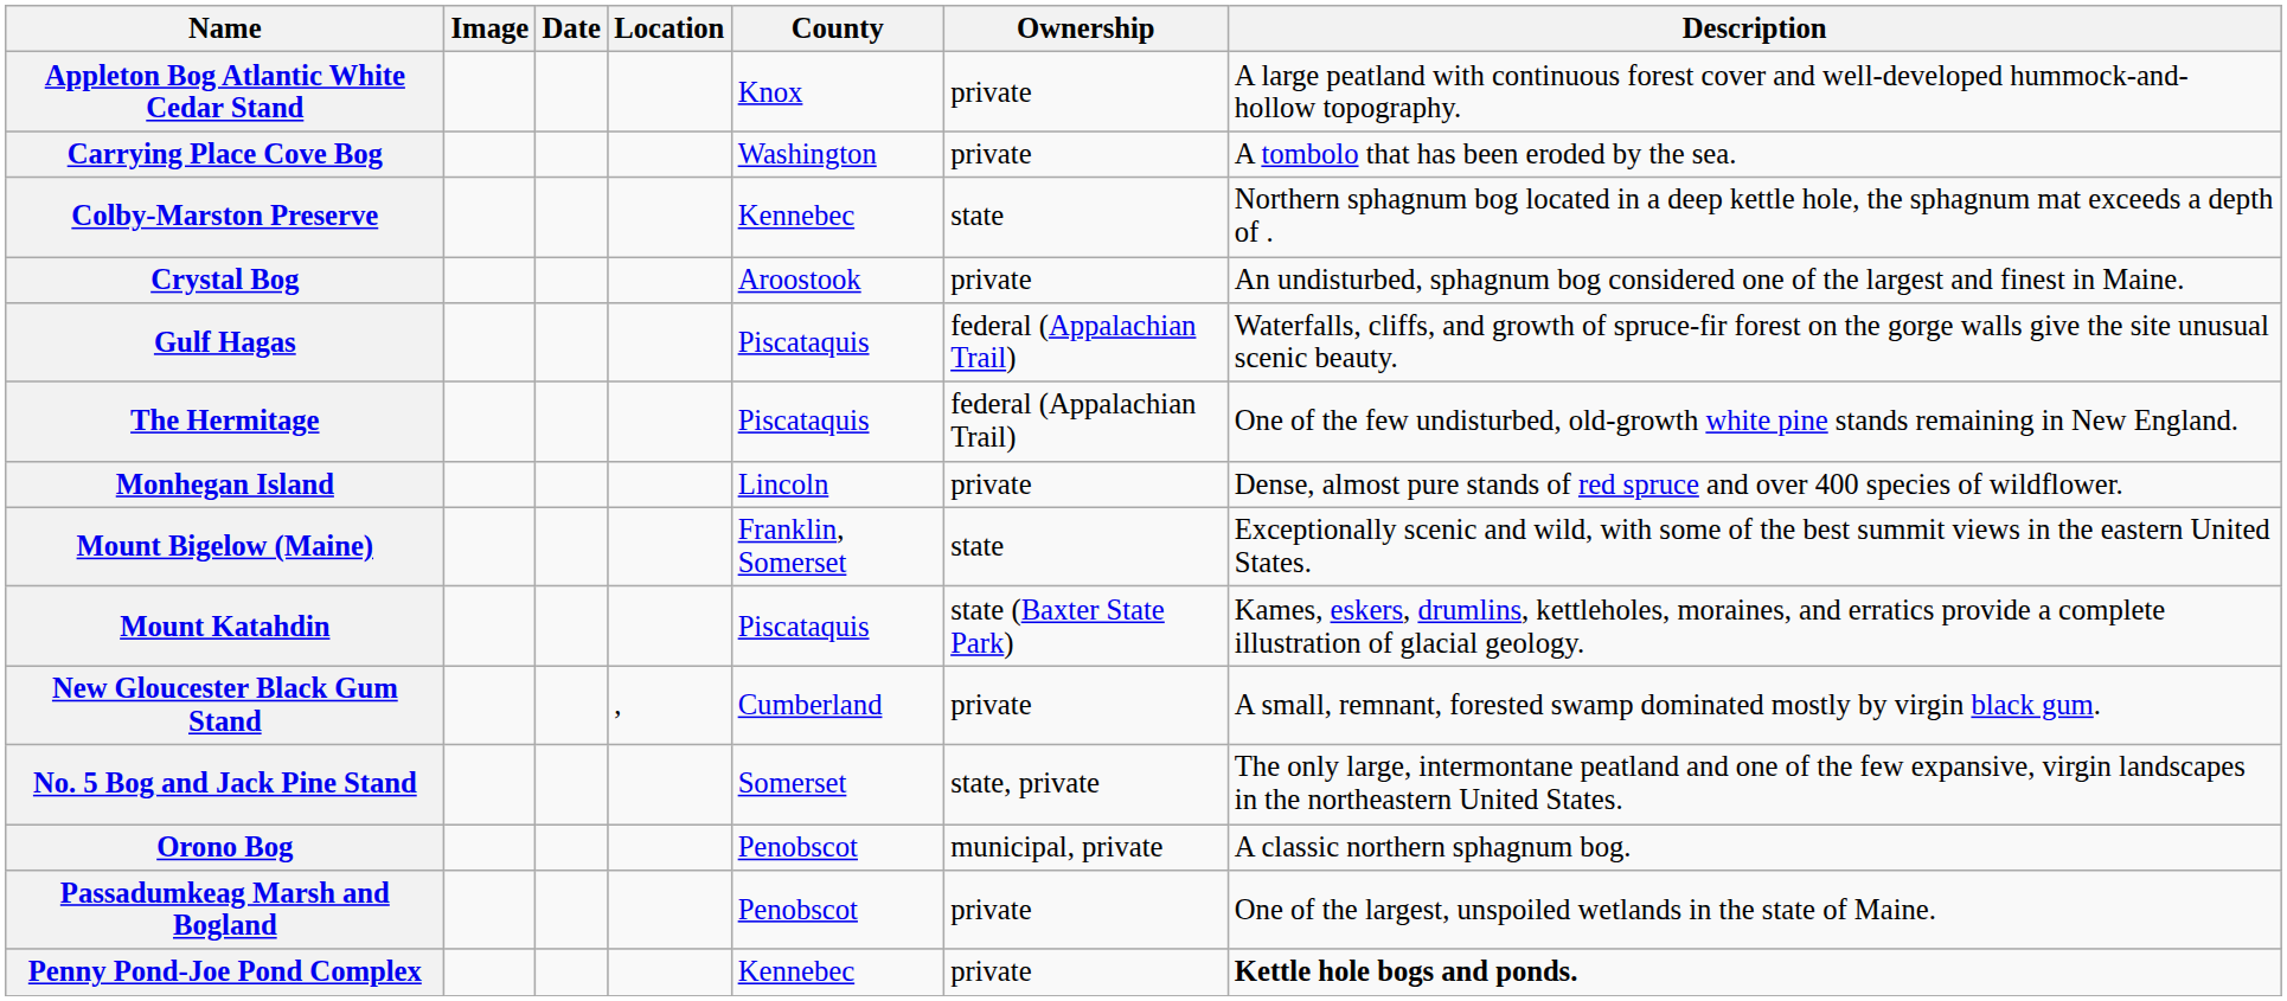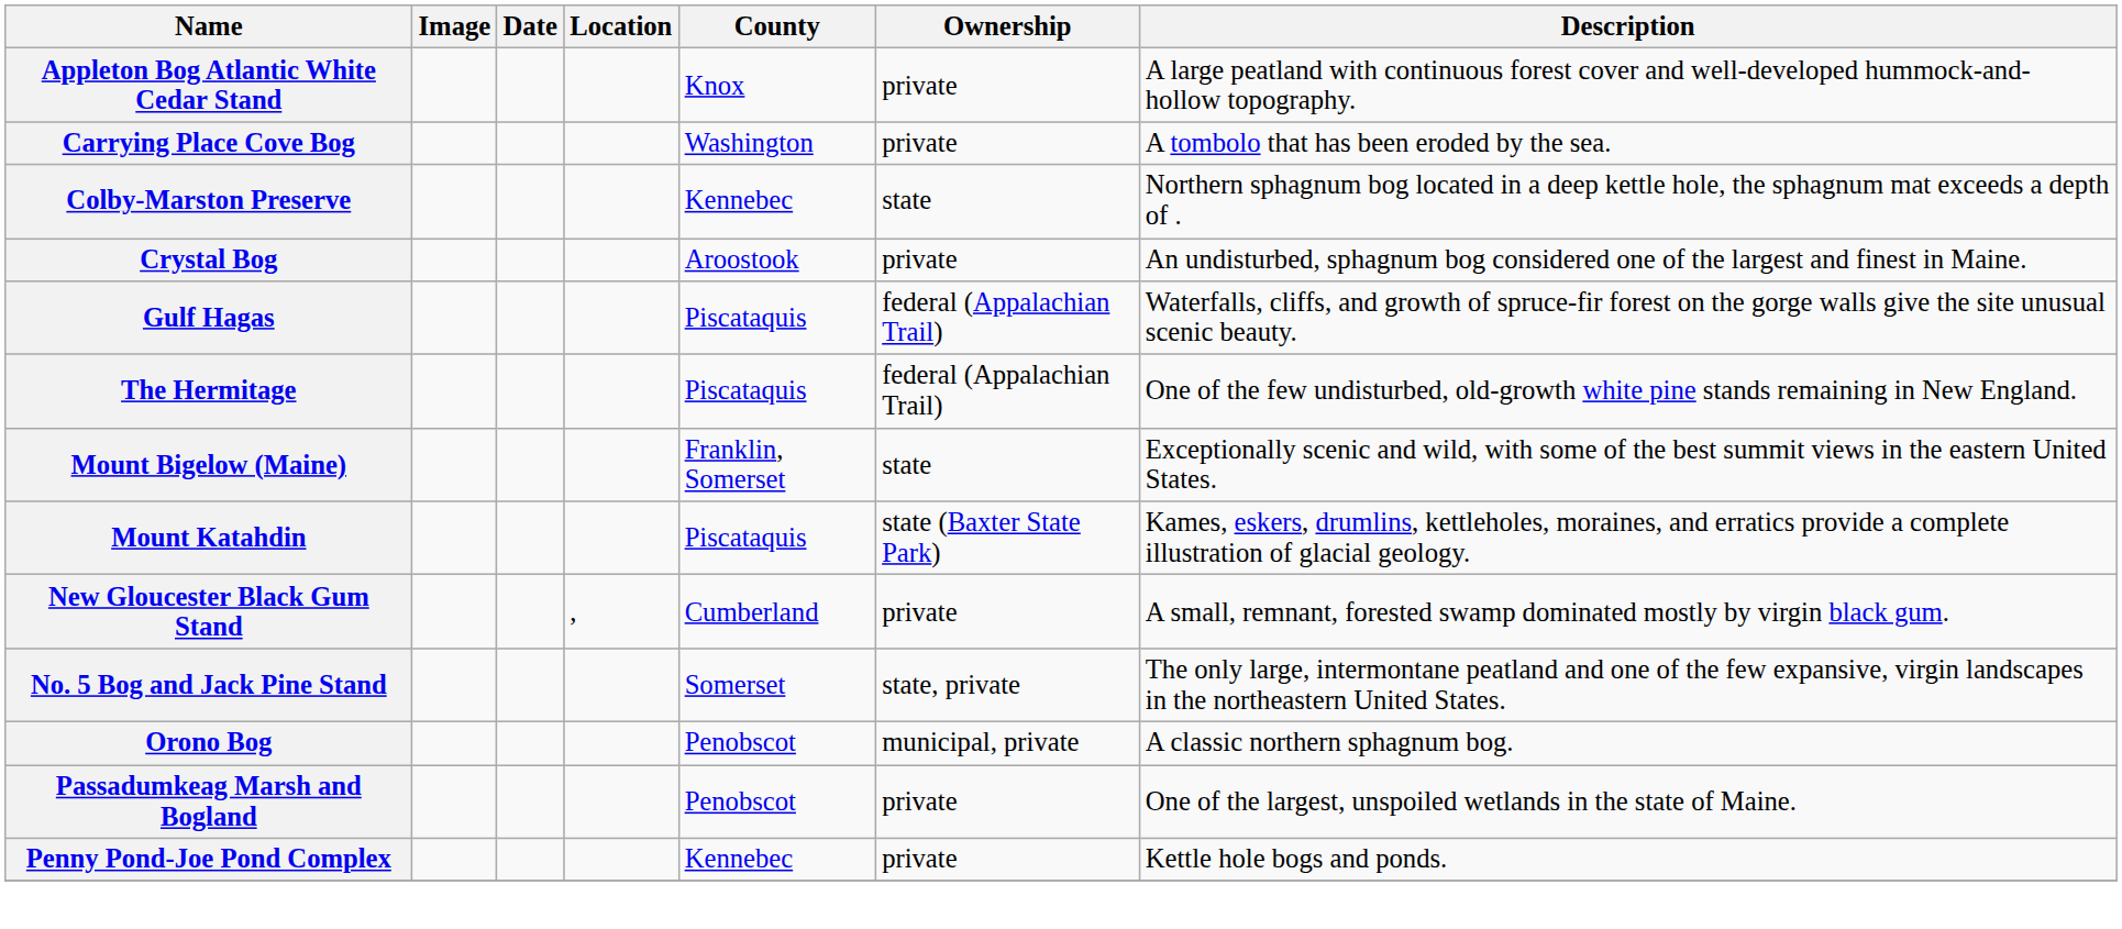- row: Monhegan Island | Lincoln | private | Dense, almost pure stands of red spruce and over 400 species of wildflower.
Penny Pond-Joe Pond Complex | Description: bold -> normal
